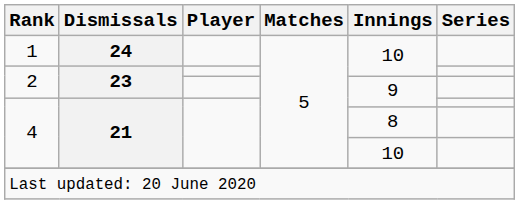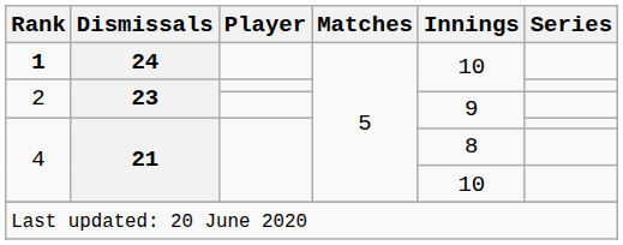1 | Rank: normal -> bold
